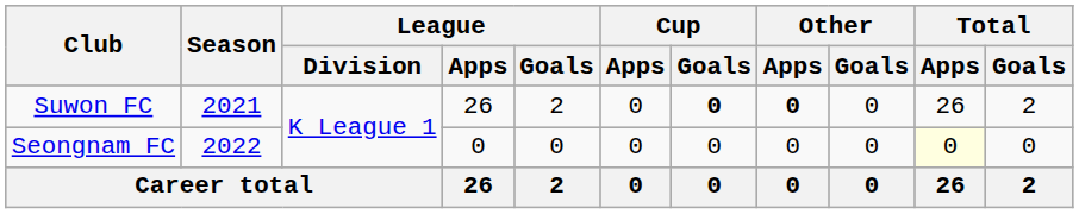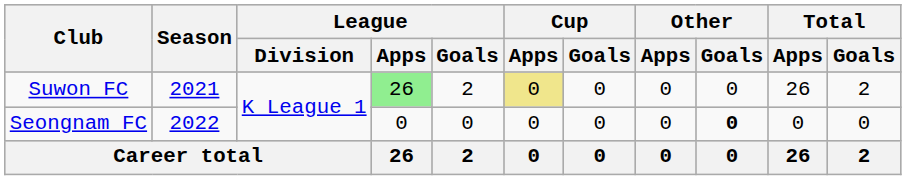Suwon FC | League / Apps: no background -> lightgreen background
Suwon FC | Cup / Apps: no background -> khaki background
Suwon FC | Cup / Goals: bold -> normal
Suwon FC | Other / Apps: bold -> normal
Seongnam FC | Other / Goals: normal -> bold
Seongnam FC | Total / Apps: lightyellow background -> no background
